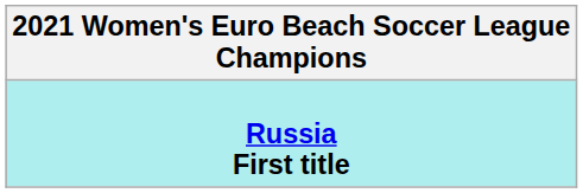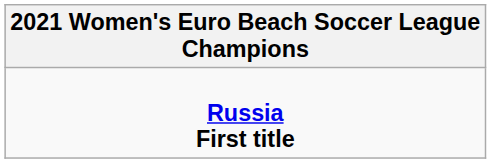row 2 | column 1: paleturquoise background -> no background
